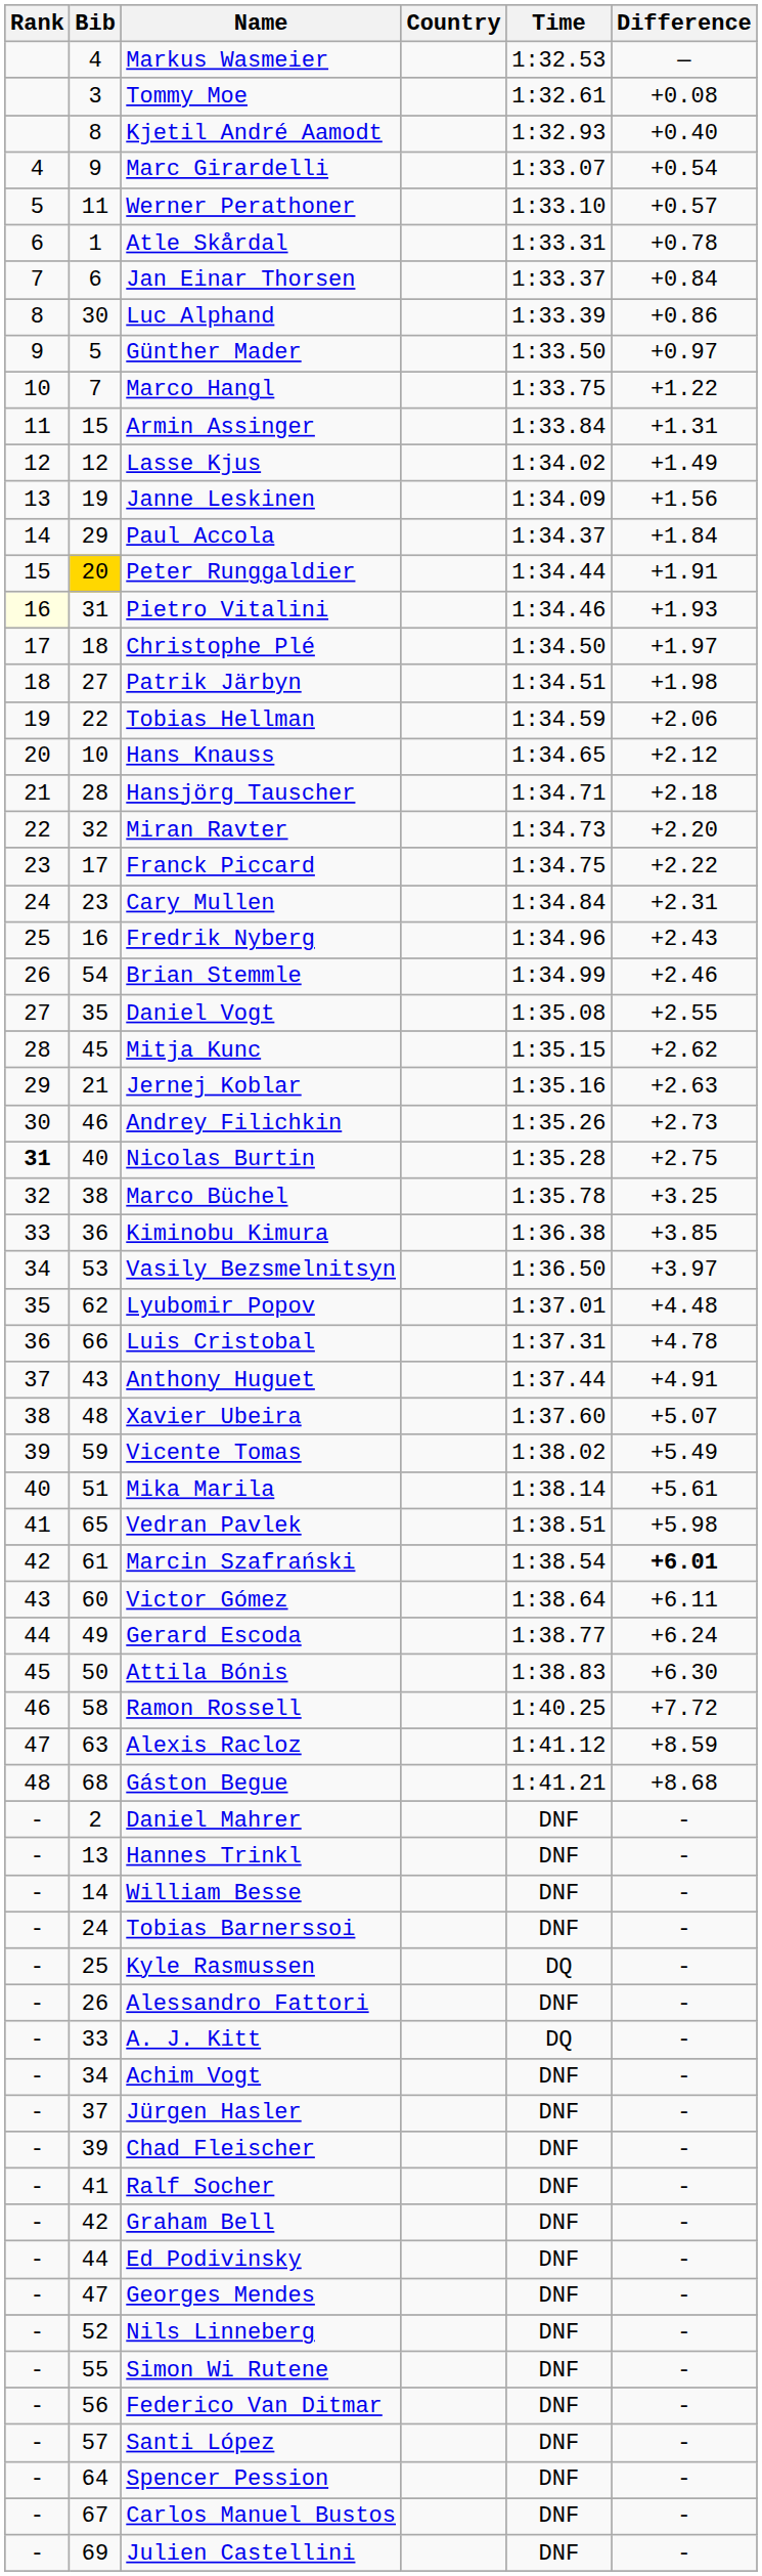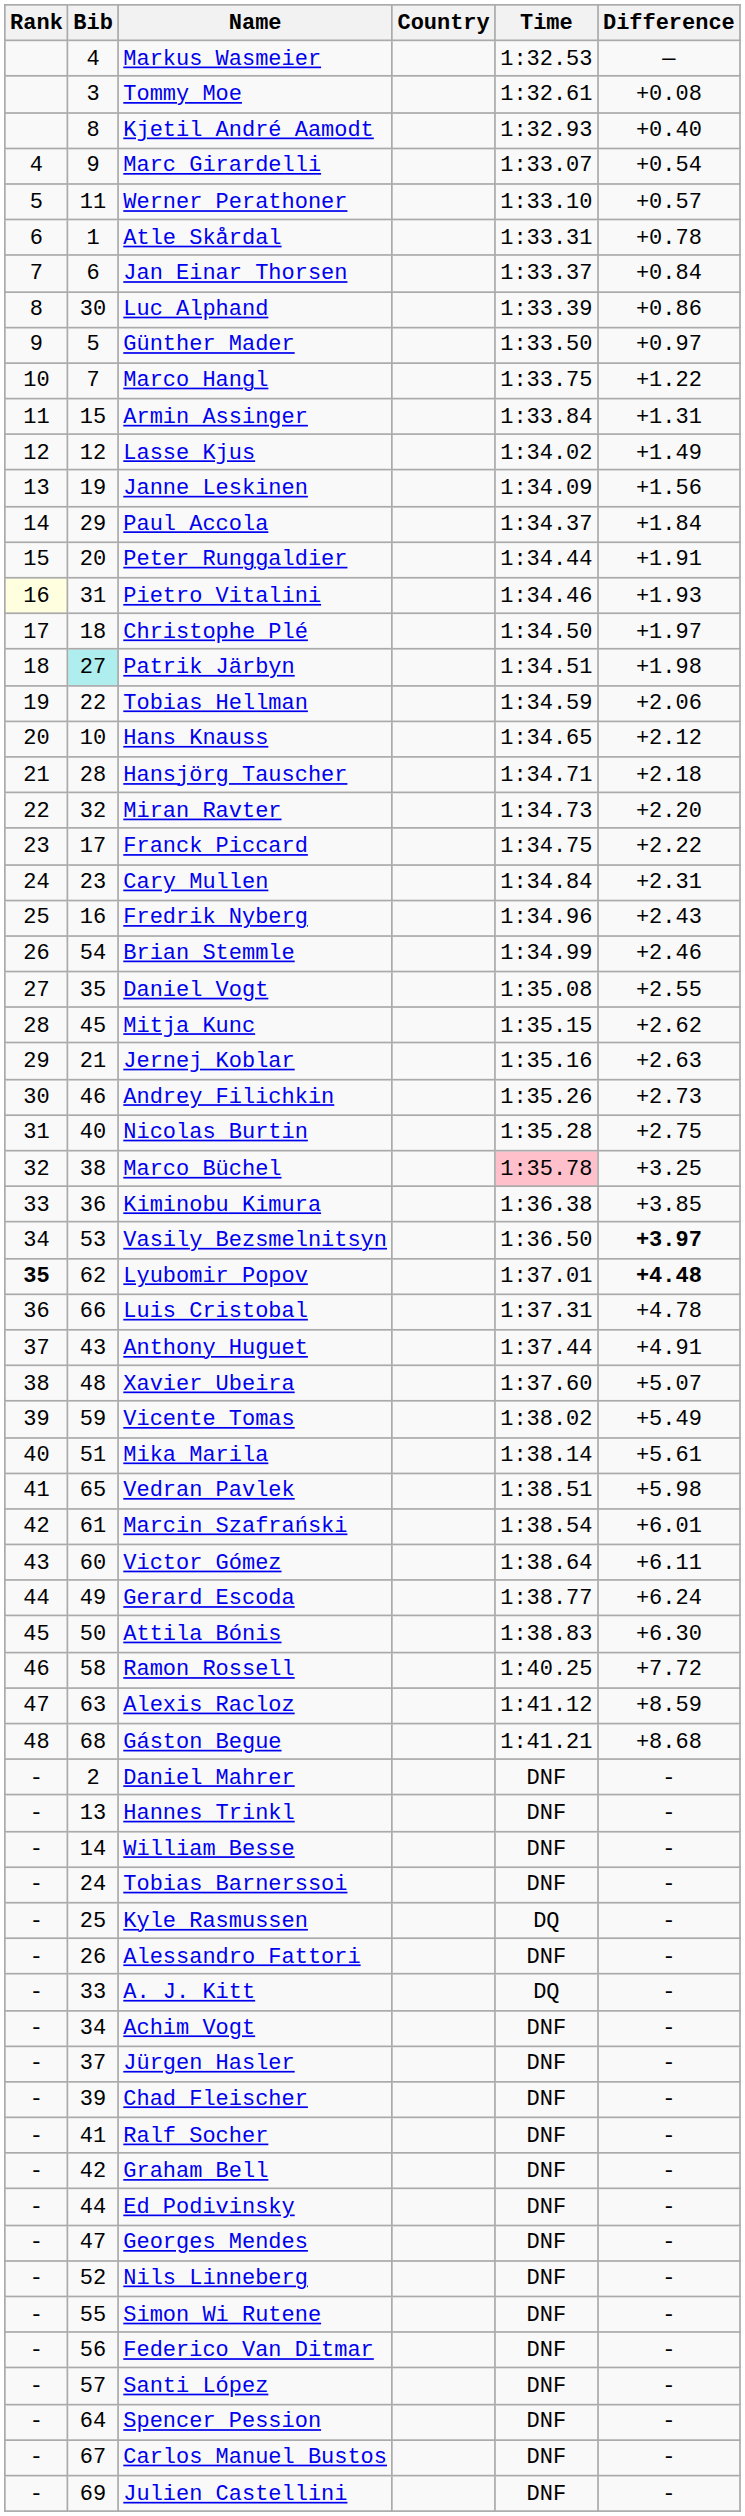Peter Runggaldier | Bib: gold background -> no background
Patrik Järbyn | Bib: no background -> paleturquoise background
Nicolas Burtin | Rank: bold -> normal
Marco Büchel | Time: no background -> pink background
Vasily Bezsmelnitsyn | Difference: normal -> bold
Lyubomir Popov | Rank: normal -> bold
Lyubomir Popov | Difference: normal -> bold
Marcin Szafrański | Difference: bold -> normal
